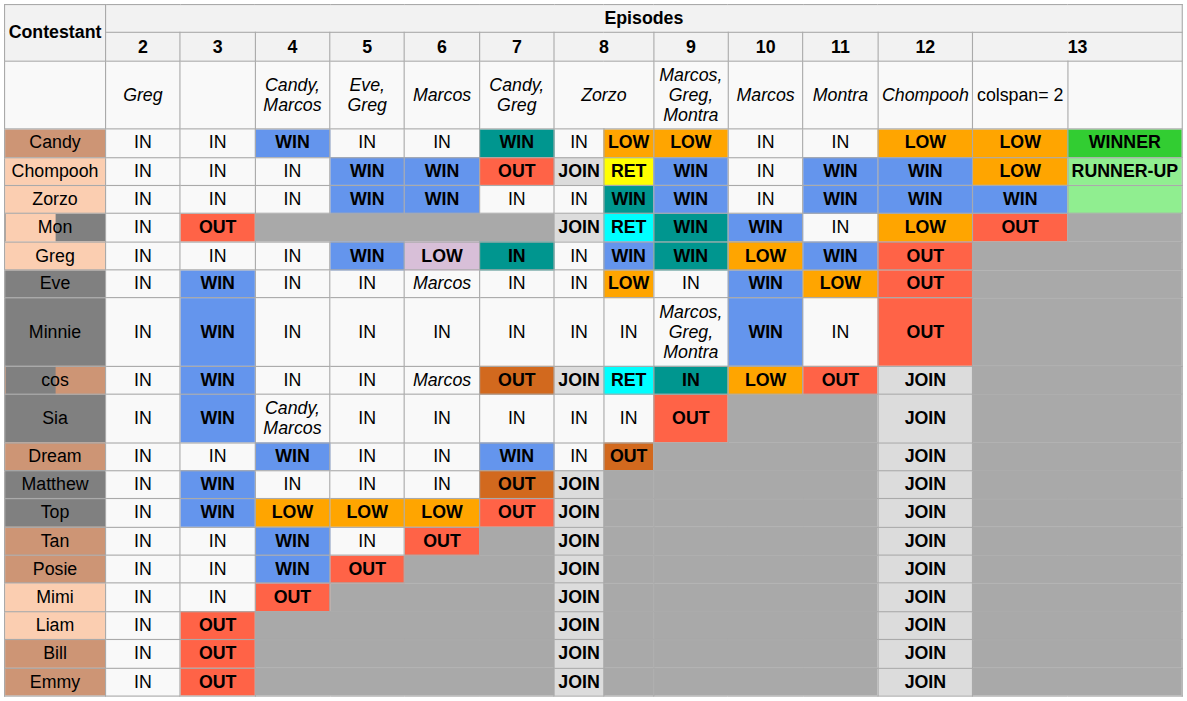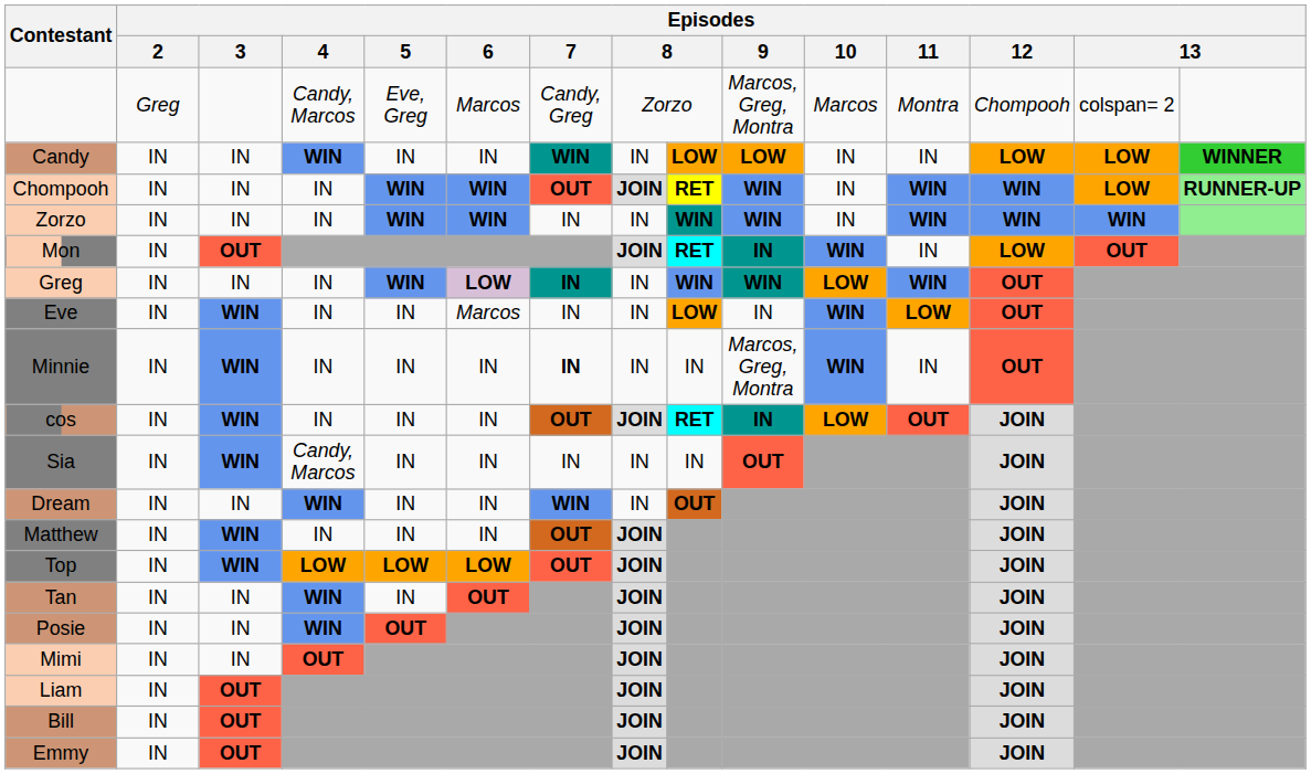Mon | Episodes / 9: WIN -> IN
Minnie | Episodes / 7: normal -> bold
cos | Episodes / 6: Marcos -> IN
